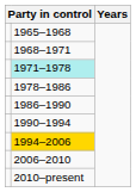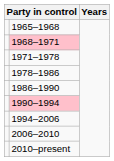1968–1971 | column 2: no background -> pink background
1971–1978 | column 2: paleturquoise background -> no background
1990–1994 | column 2: no background -> pink background
1994–2006 | column 2: gold background -> no background
